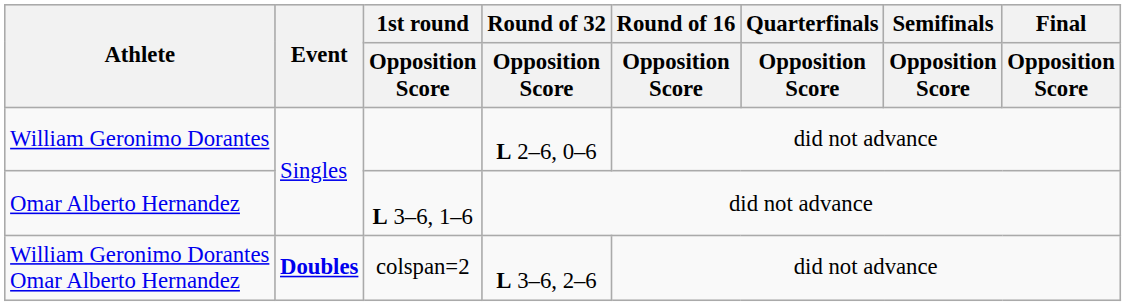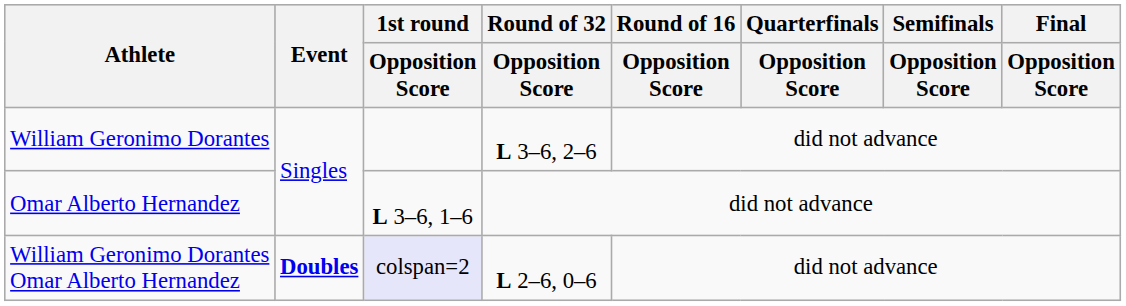William Geronimo Dorantes | Round of 32 / Opposition Score: L 2–6, 0–6 -> L 3–6, 2–6
William Geronimo Dorantes Omar Alberto Hernandez | 1st round / Opposition Score: no background -> lavender background
William Geronimo Dorantes Omar Alberto Hernandez | Round of 32 / Opposition Score: L 3–6, 2–6 -> L 2–6, 0–6
